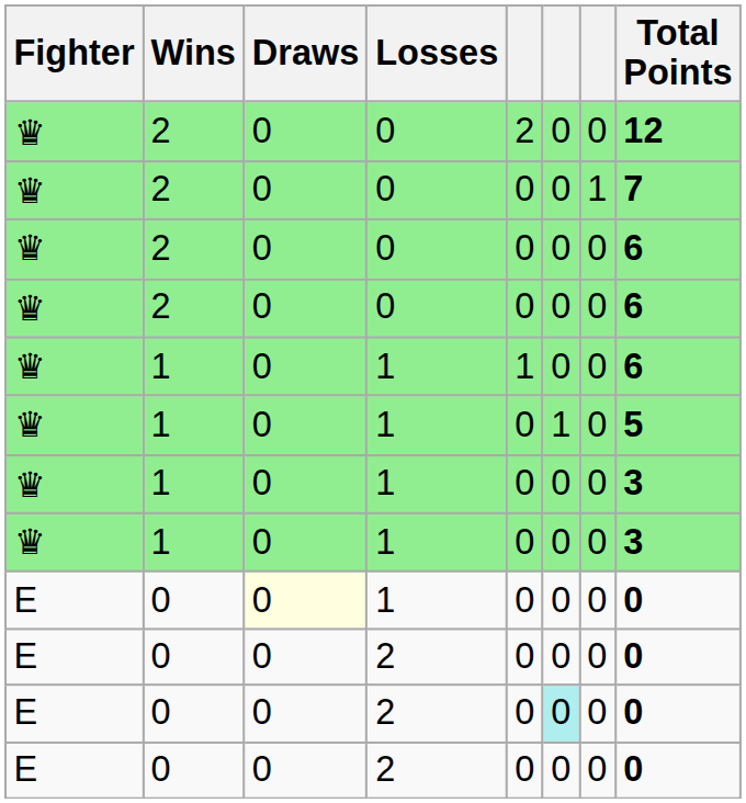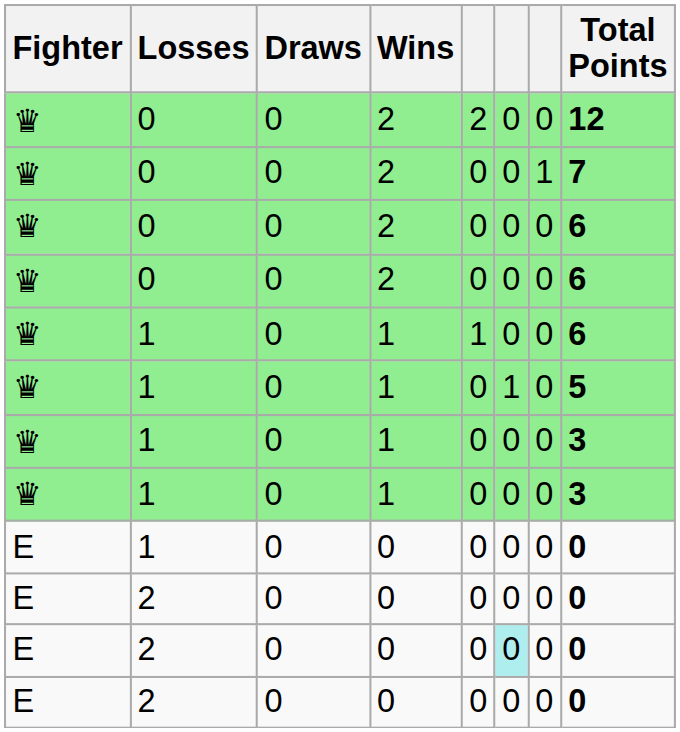columns swapped: Wins <-> Losses
row 10 | Draws: lightyellow background -> no background
